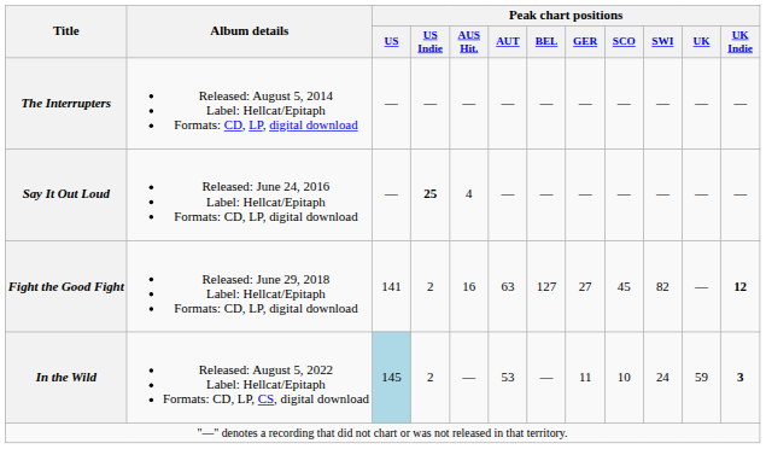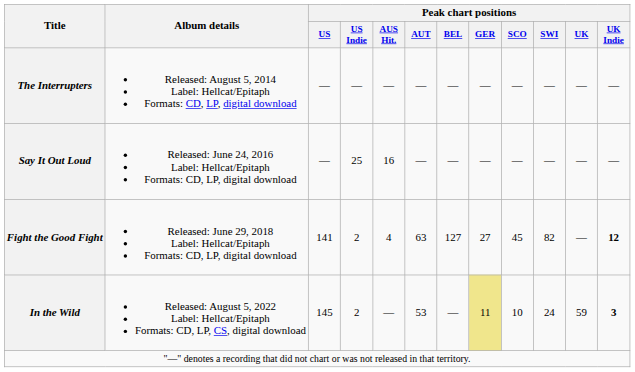Say It Out Loud | Peak chart positions / US Indie: bold -> normal
Say It Out Loud | Peak chart positions / AUS Hit.: 4 -> 16
Fight the Good Fight | Peak chart positions / AUS Hit.: 16 -> 4
In the Wild | Peak chart positions / US: lightblue background -> no background
In the Wild | Peak chart positions / GER: no background -> khaki background
